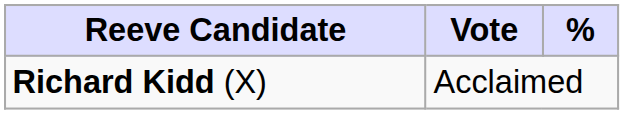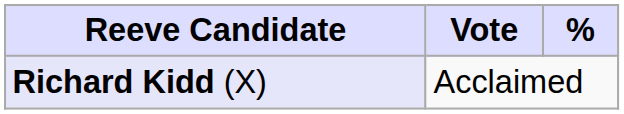Richard Kidd (X) | Reeve Candidate: no background -> lavender background
